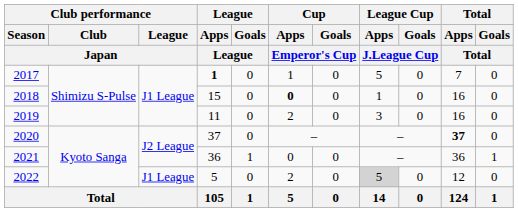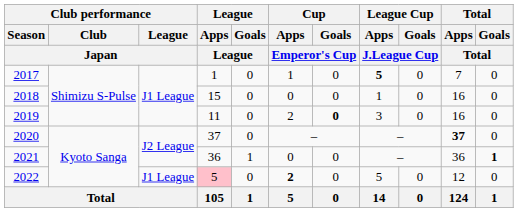2017 | League / Apps / League: bold -> normal
2017 | League Cup / Apps / J.League Cup: normal -> bold
2018 | Cup / Apps / Emperor's Cup: bold -> normal
2019 | Cup / Goals / Emperor's Cup: normal -> bold
2021 | Total / Goals / Total: normal -> bold
2022 | League / Apps / League: no background -> pink background
2022 | Cup / Apps / Emperor's Cup: normal -> bold
2022 | League Cup / Apps / J.League Cup: lightgrey background -> no background
